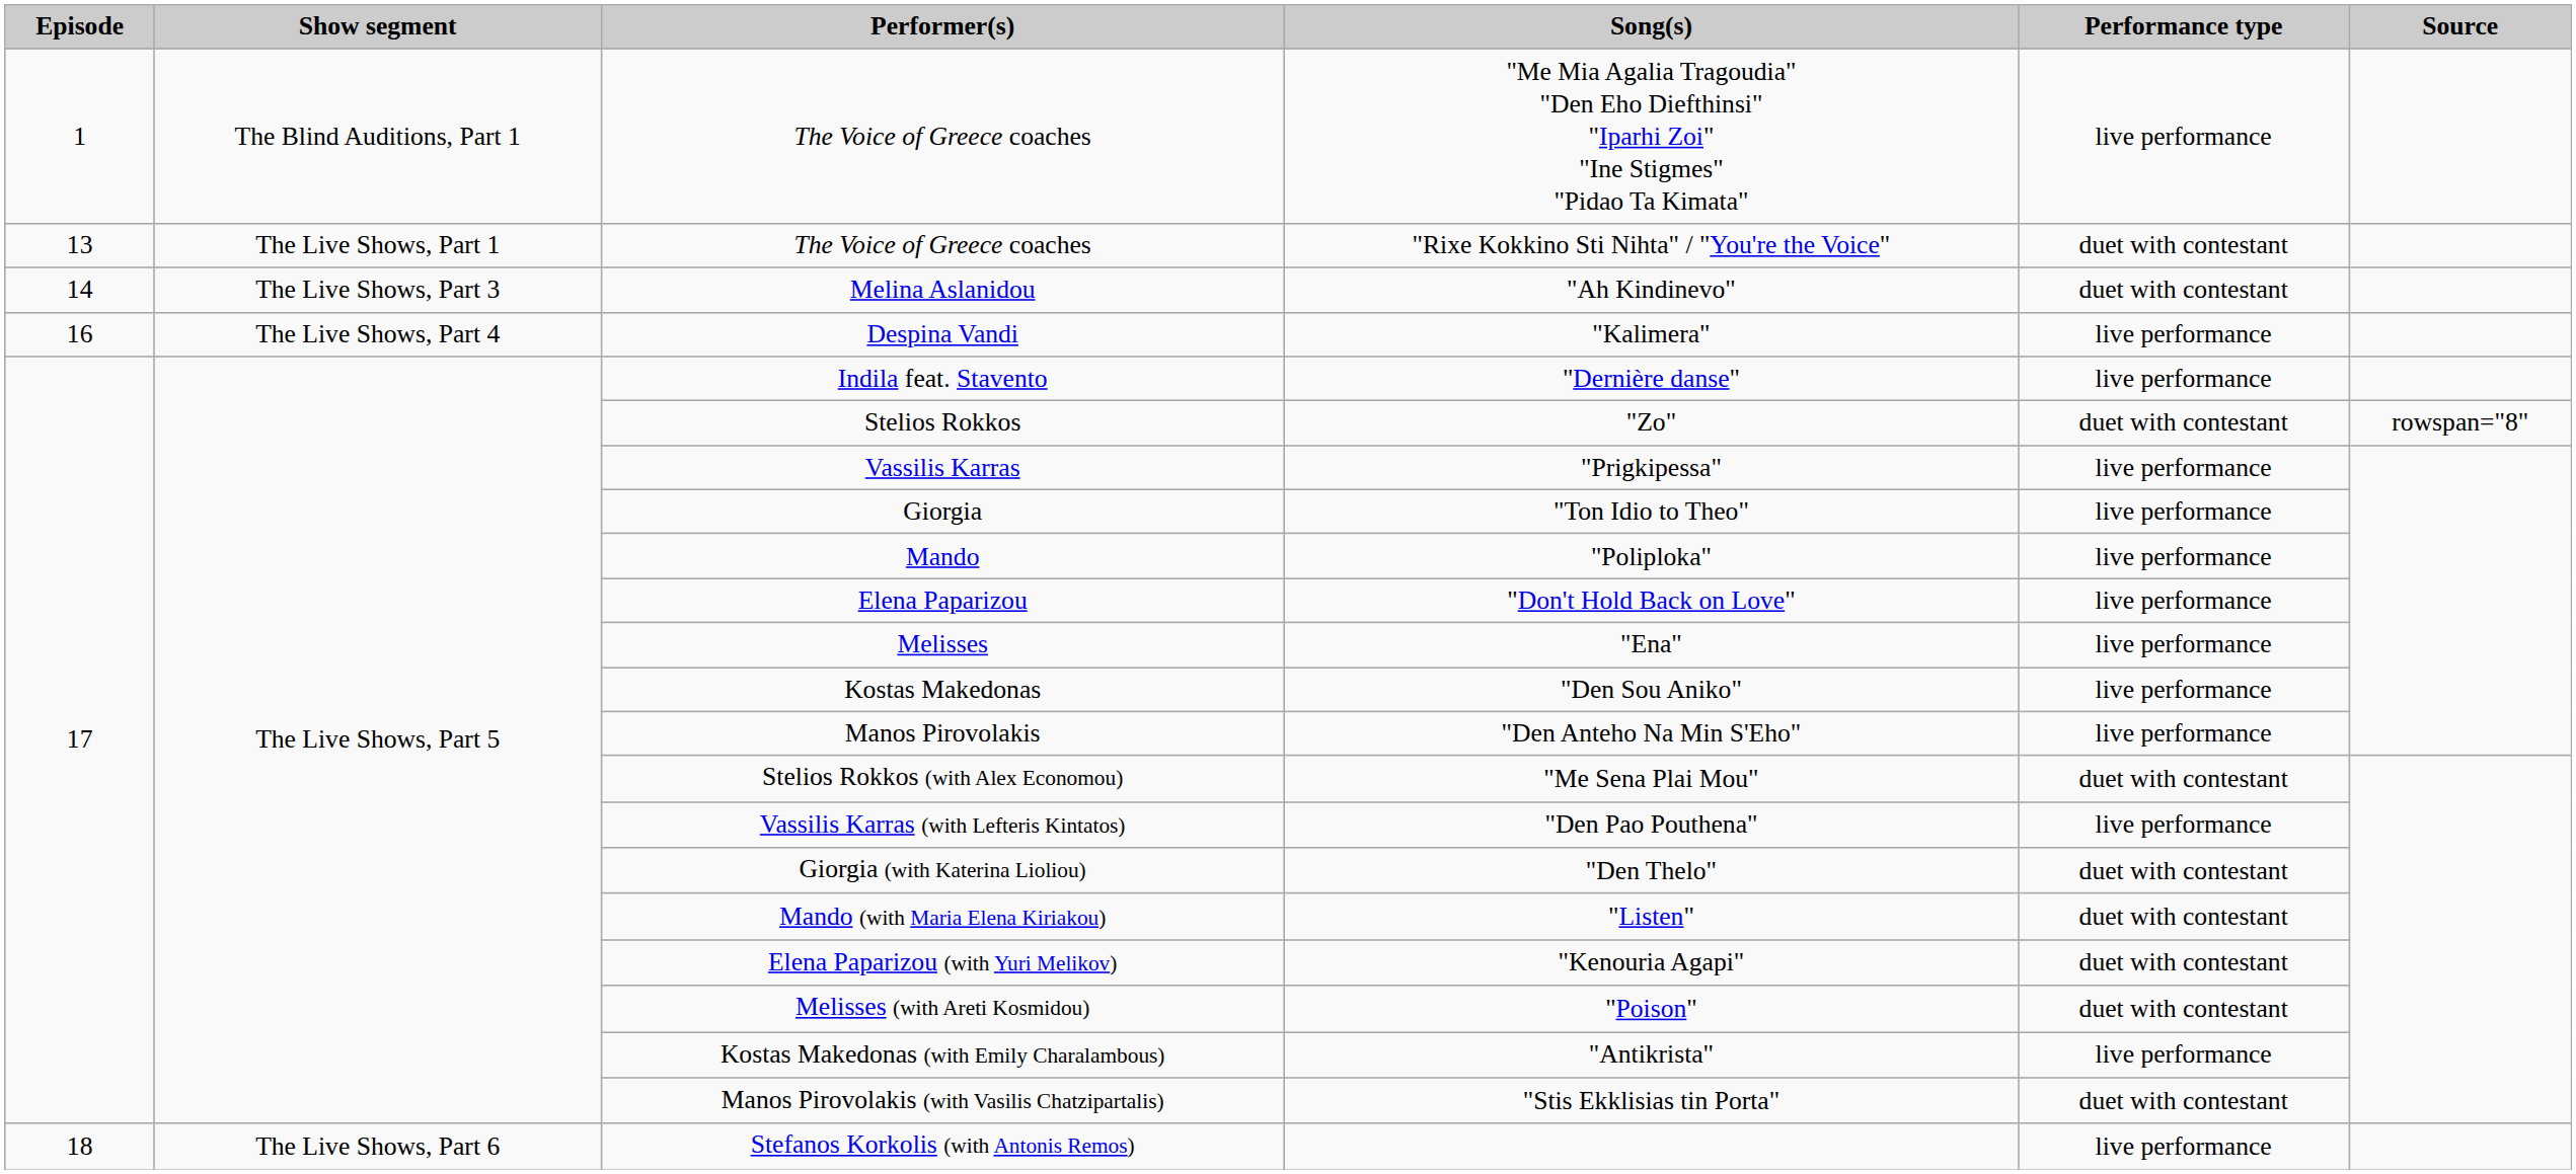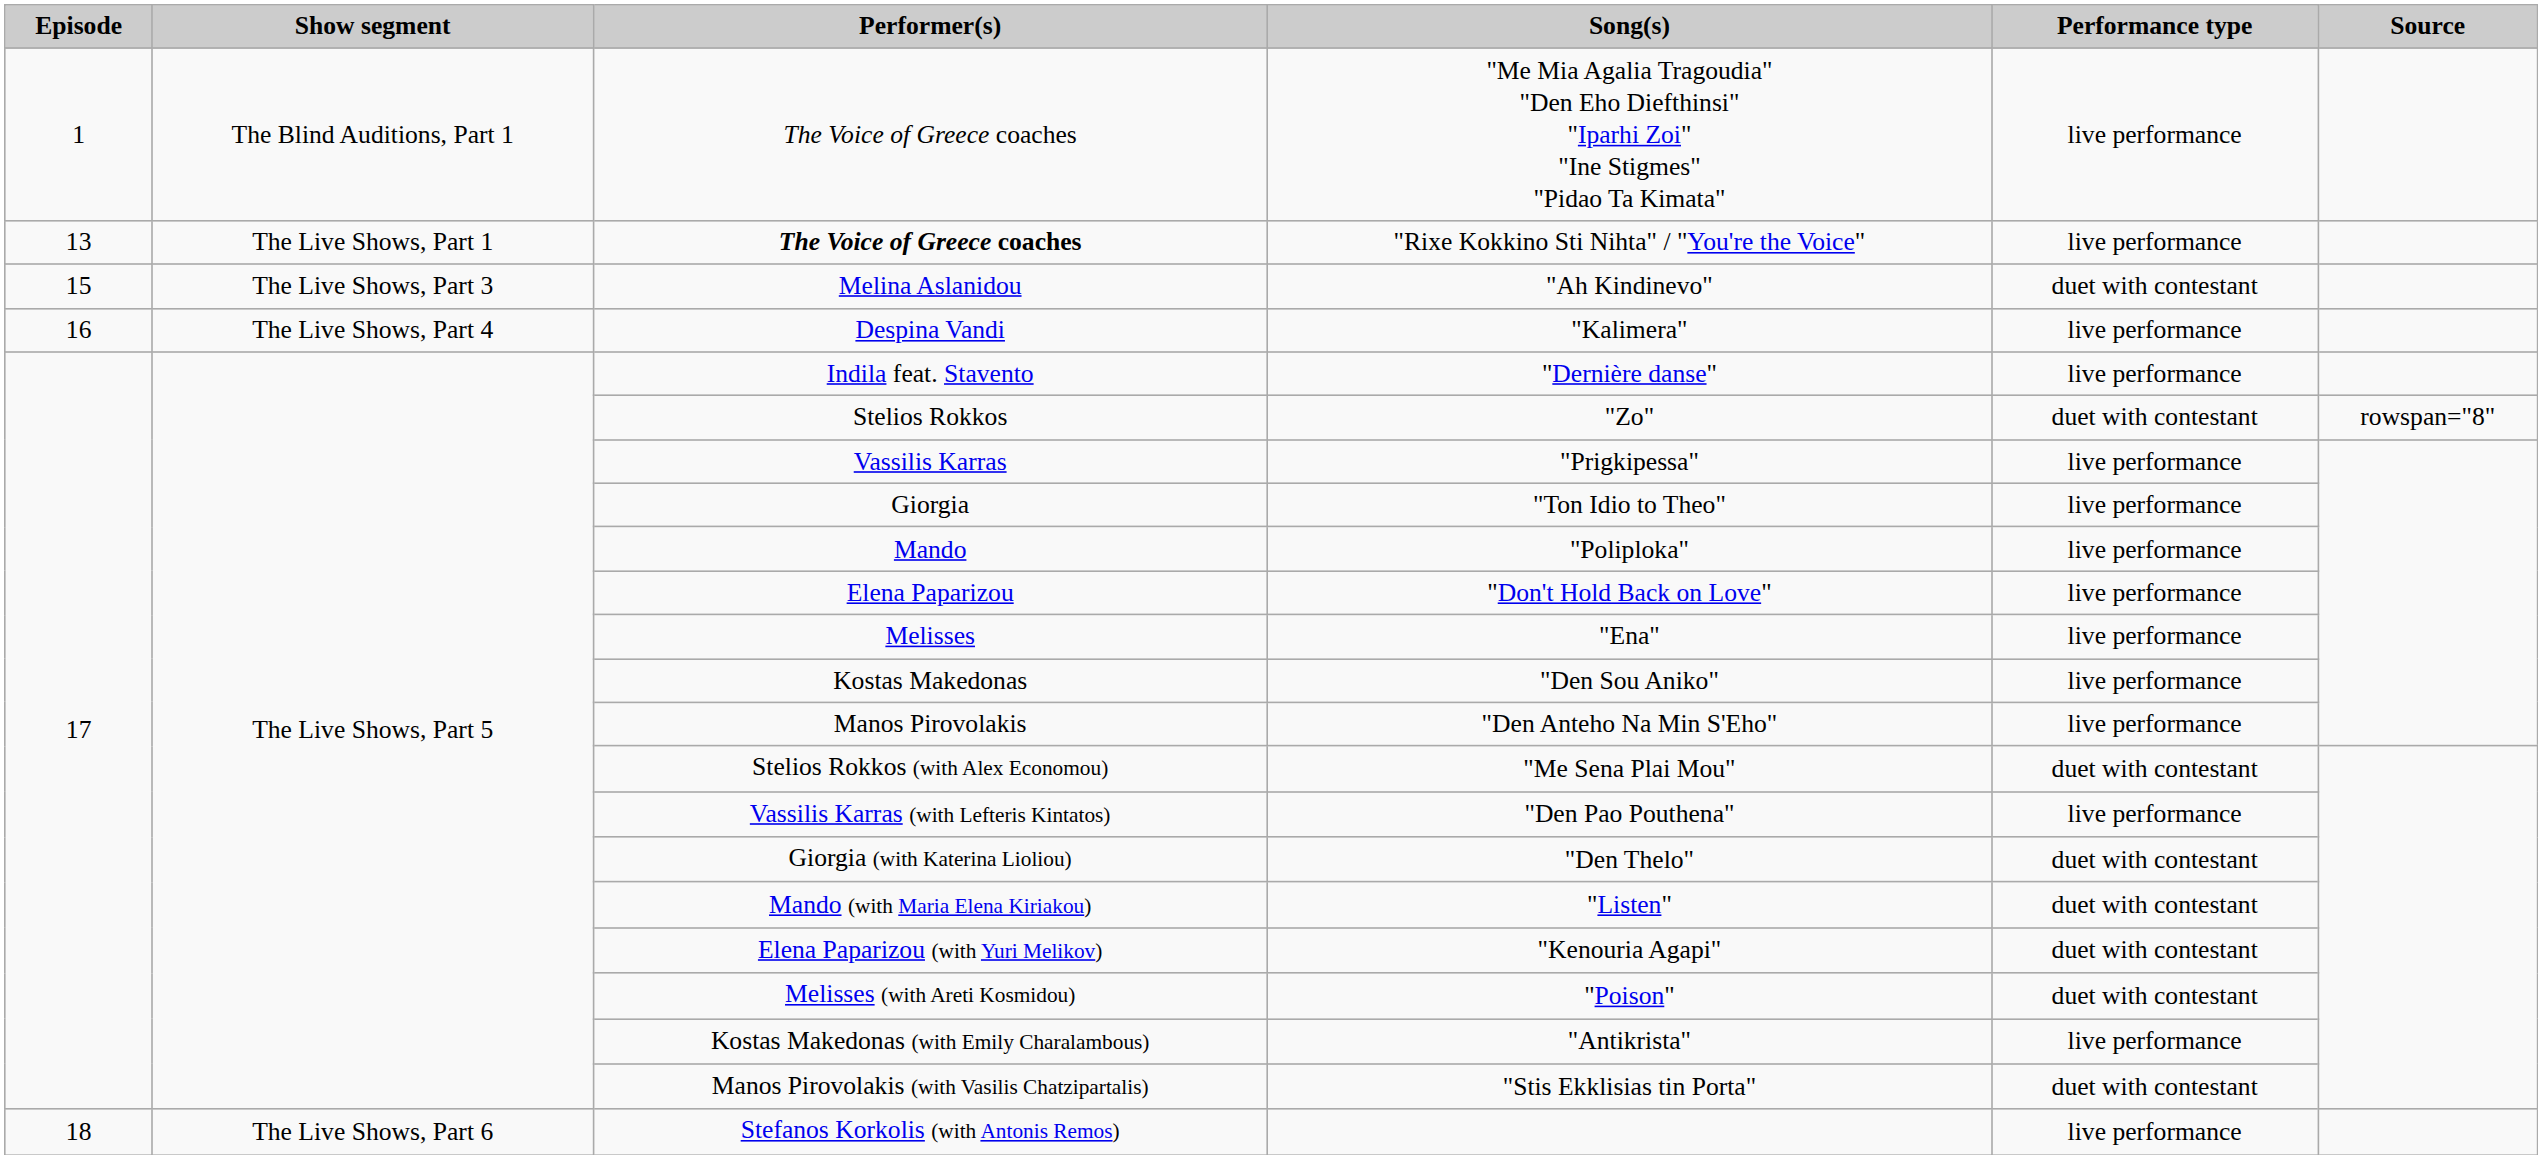"Rixe Kokkino Sti Nihta" / "You're the Voice" | Performer(s): normal -> bold
"Rixe Kokkino Sti Nihta" / "You're the Voice" | Performance type: duet with contestant -> live performance
"Ah Kindinevo" | Episode: 14 -> 15
